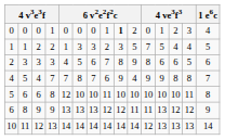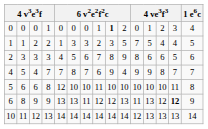row 5 | column 14: 8 -> 7
row 7 | column 7: 13 -> 11
row 7 | column 10: 11 -> 13
row 7 | column 14: normal -> bold
